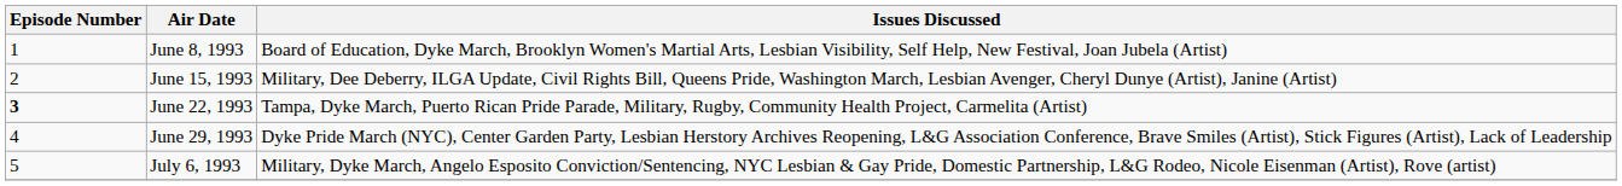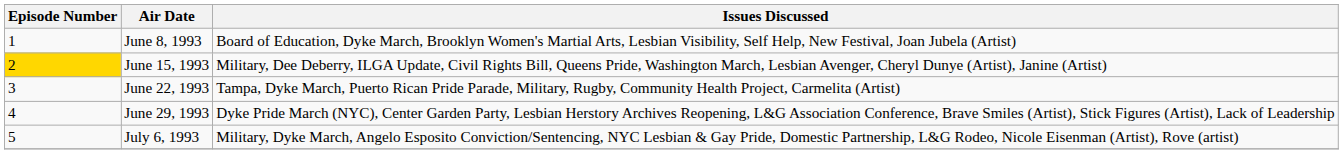June 15, 1993 | Episode Number: no background -> gold background
June 22, 1993 | Episode Number: bold -> normal
